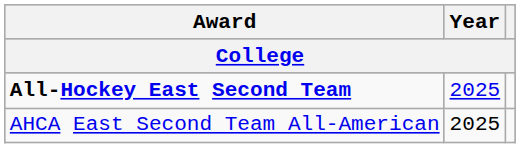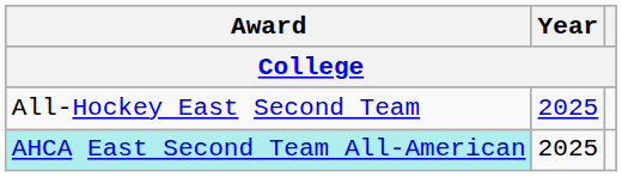row 3 | Award: bold -> normal
row 4 | Award: no background -> paleturquoise background
